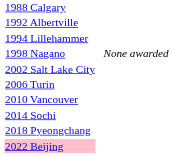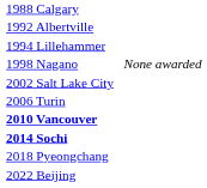2010 Vancouver | column 1: normal -> bold
2014 Sochi | column 1: normal -> bold
2022 Beijing | column 1: pink background -> no background
